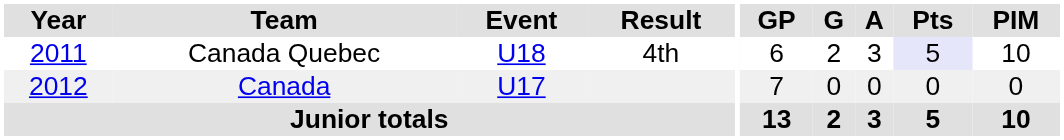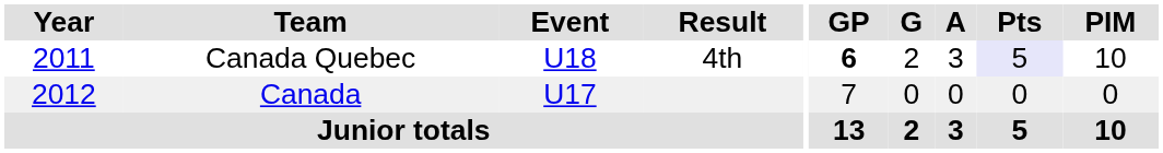Canada Quebec | GP: normal -> bold
